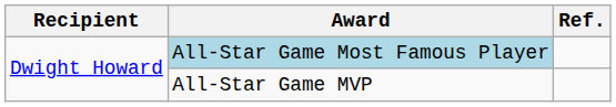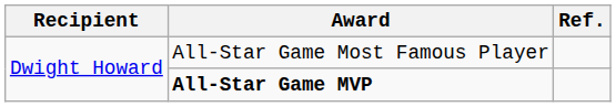row 2 | Award: lightblue background -> no background
row 3 | Award: normal -> bold
